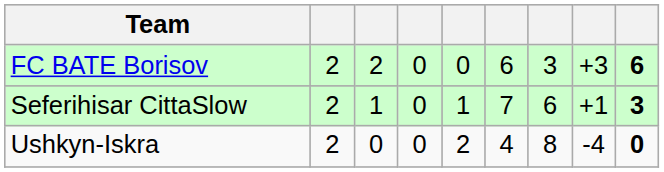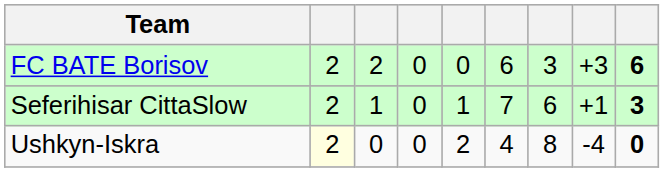Ushkyn-Iskra | column 2: no background -> lightyellow background
